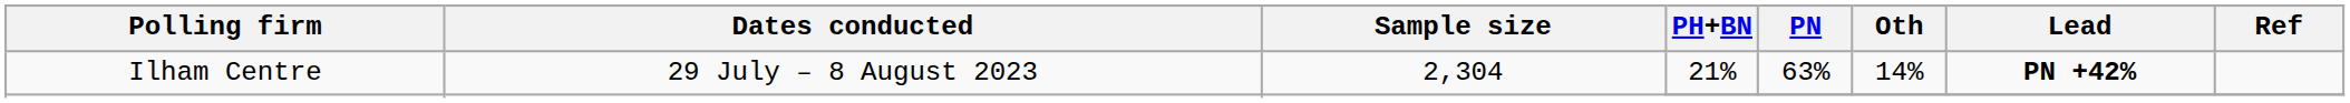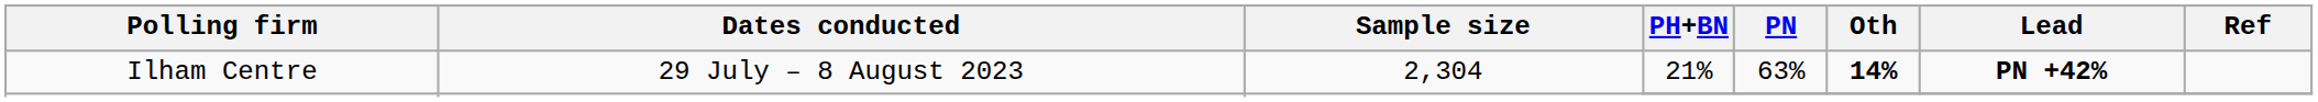row 2 | Oth: normal -> bold
